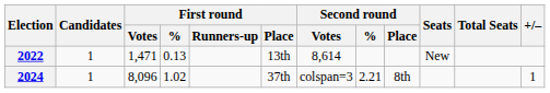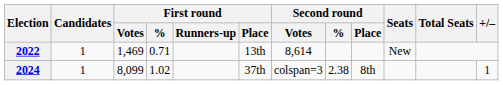2022 | First round / Votes: 1,471 -> 1,469
2022 | First round / %: 0.13 -> 0.71
2024 | First round / Votes: 8,096 -> 8,099
2024 | Second round / %: 2.21 -> 2.38
